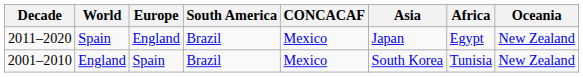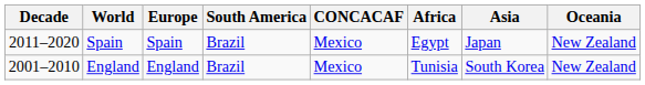columns swapped: Africa <-> Asia
row 2 | Europe: England -> Spain
row 3 | Europe: Spain -> England
